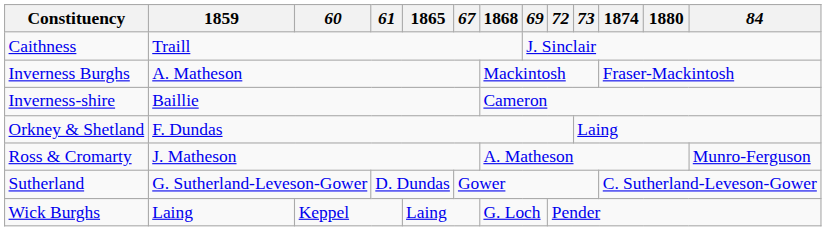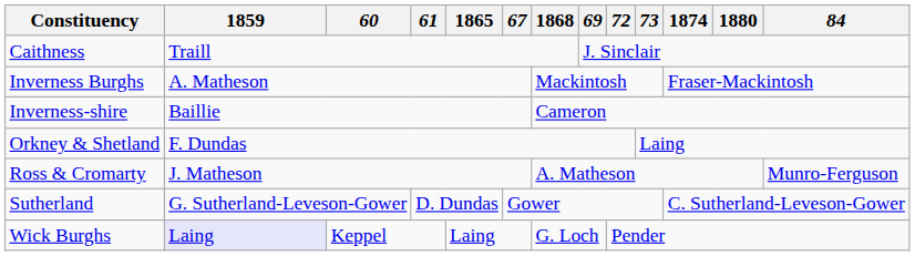Wick Burghs | 1859: no background -> lavender background
